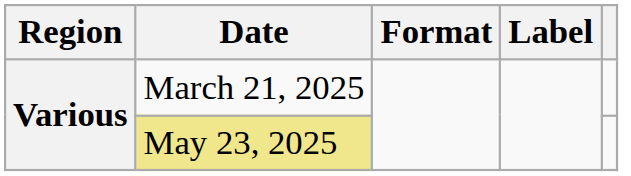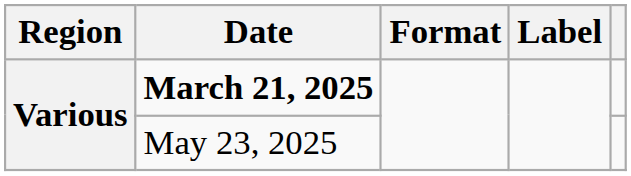March 21, 2025 | Date: normal -> bold
May 23, 2025 | Date: khaki background -> no background
